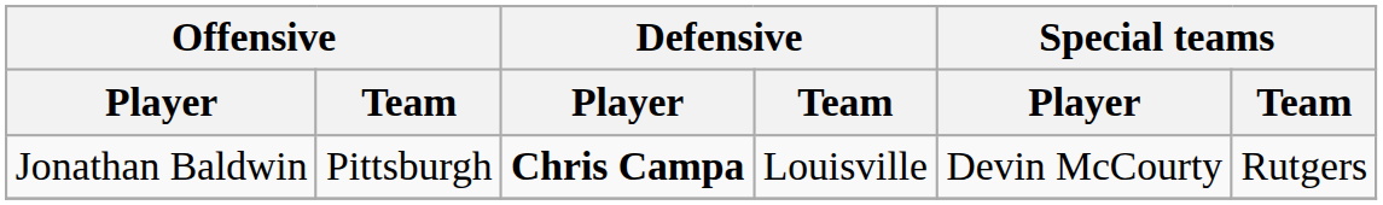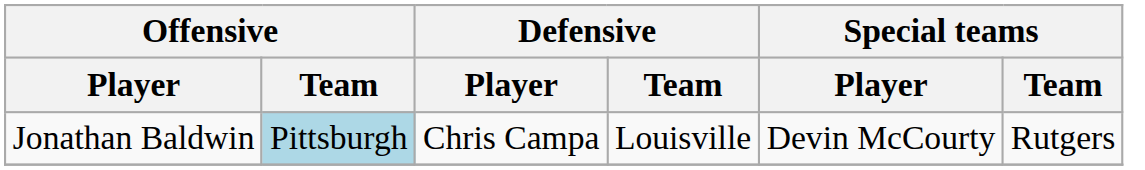Jonathan Baldwin | Offensive / Team: no background -> lightblue background
Jonathan Baldwin | Defensive / Player: bold -> normal
